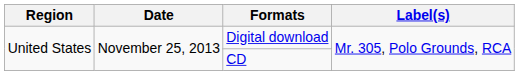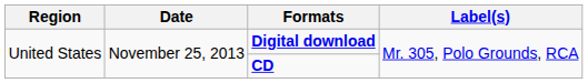Digital download | Formats: normal -> bold
CD | Formats: normal -> bold
